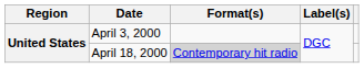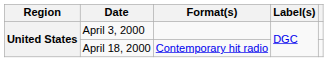April 18, 2000 | Format(s): lightgrey background -> no background
